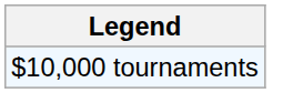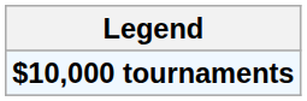row 2 | column 1: normal -> bold
